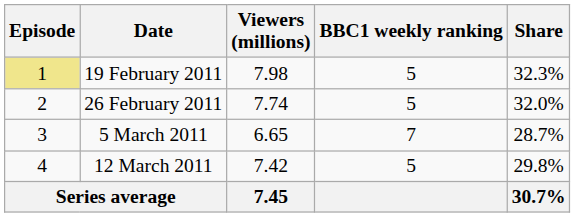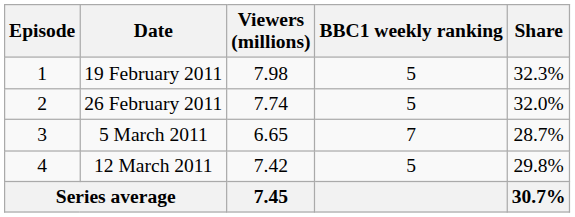19 February 2011 | Episode: khaki background -> no background
